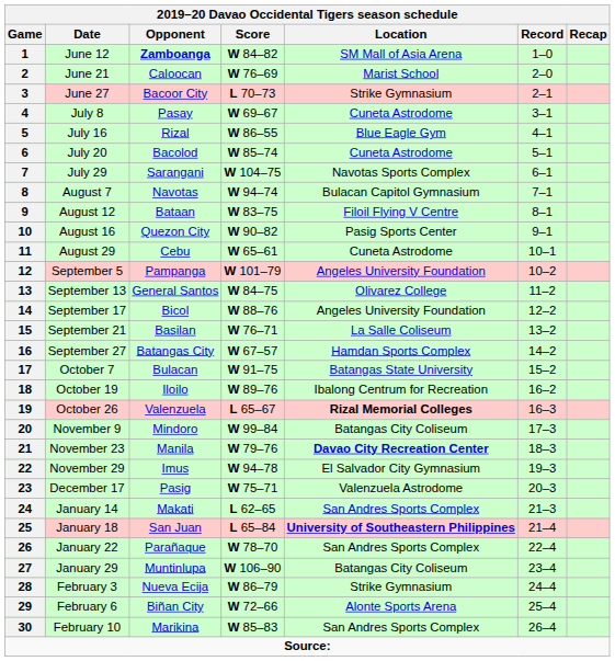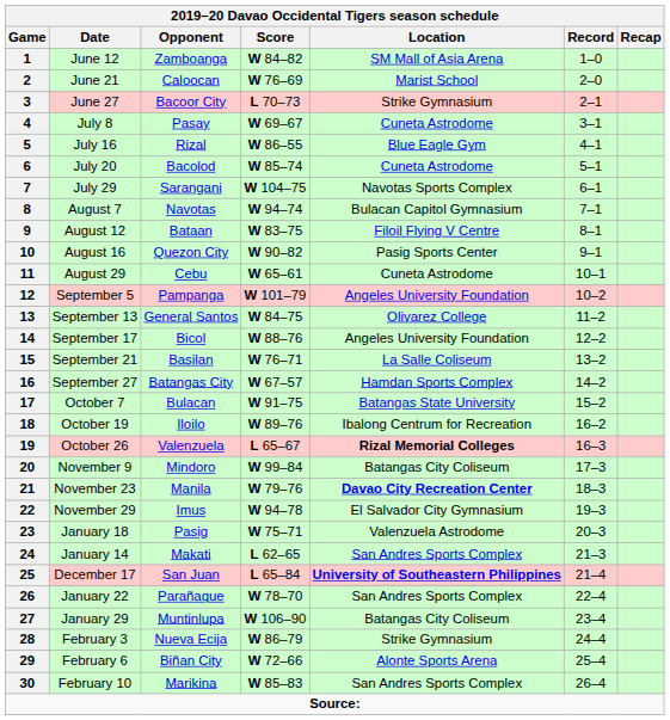1 | Opponent: bold -> normal
23 | Date: December 17 -> January 18
25 | Date: January 18 -> December 17
